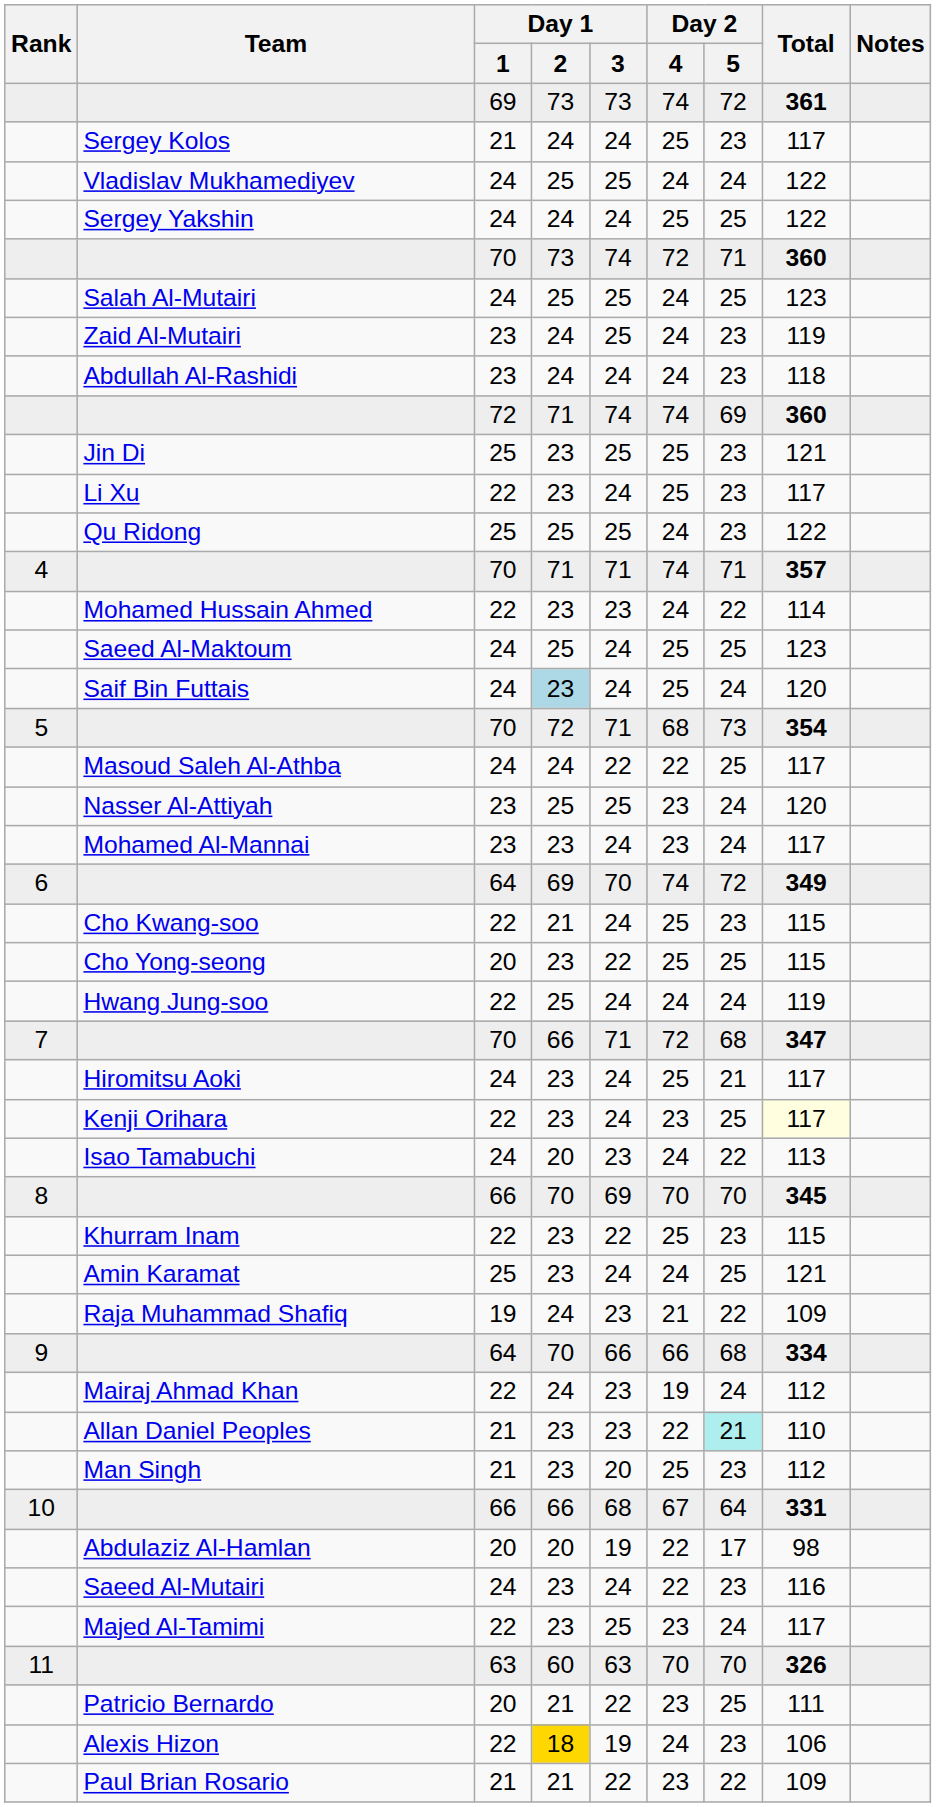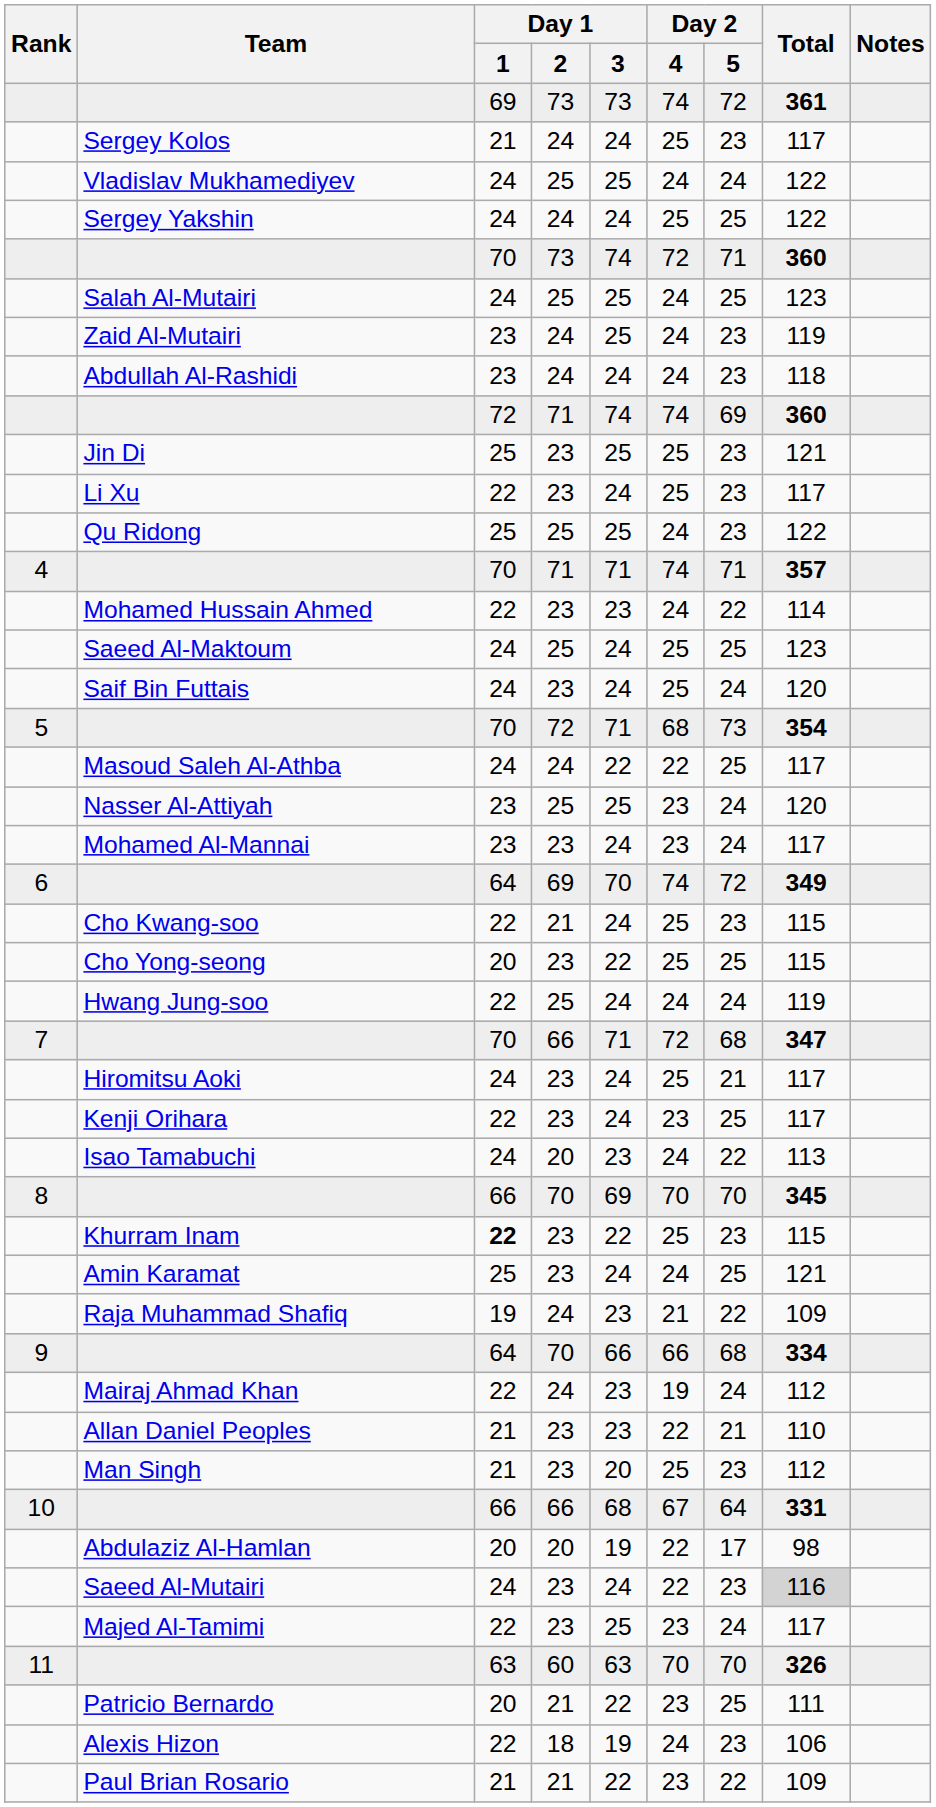Saif Bin Futtais | Day 1 / 2: lightblue background -> no background
Kenji Orihara | Total: lightyellow background -> no background
Khurram Inam | Day 1 / 1: normal -> bold
Allan Daniel Peoples | Day 2 / 5: paleturquoise background -> no background
Saeed Al-Mutairi | Total: no background -> lightgrey background
Alexis Hizon | Day 1 / 2: gold background -> no background
